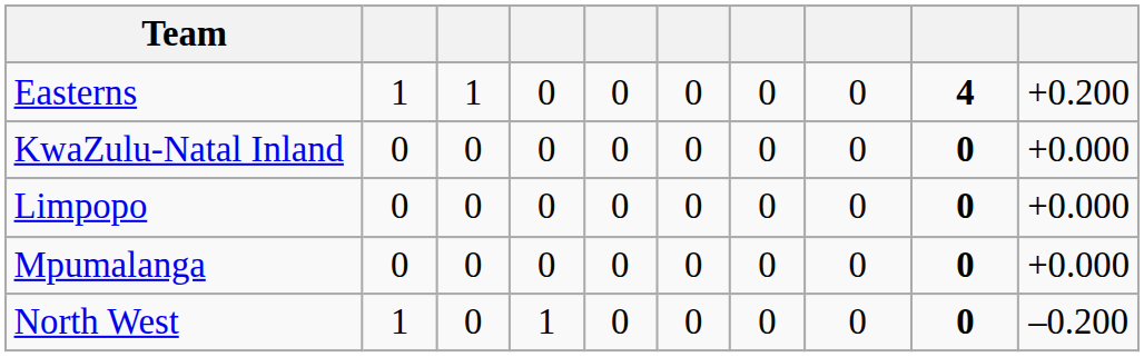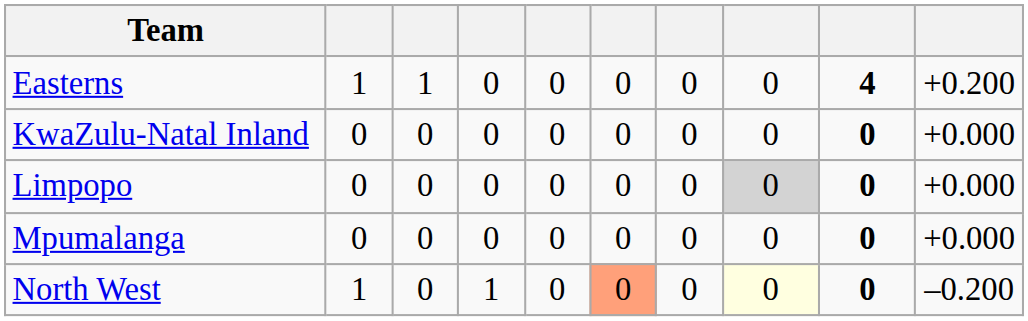Limpopo | column 8: no background -> lightgrey background
North West | column 6: no background -> lightsalmon background
North West | column 8: no background -> lightyellow background
